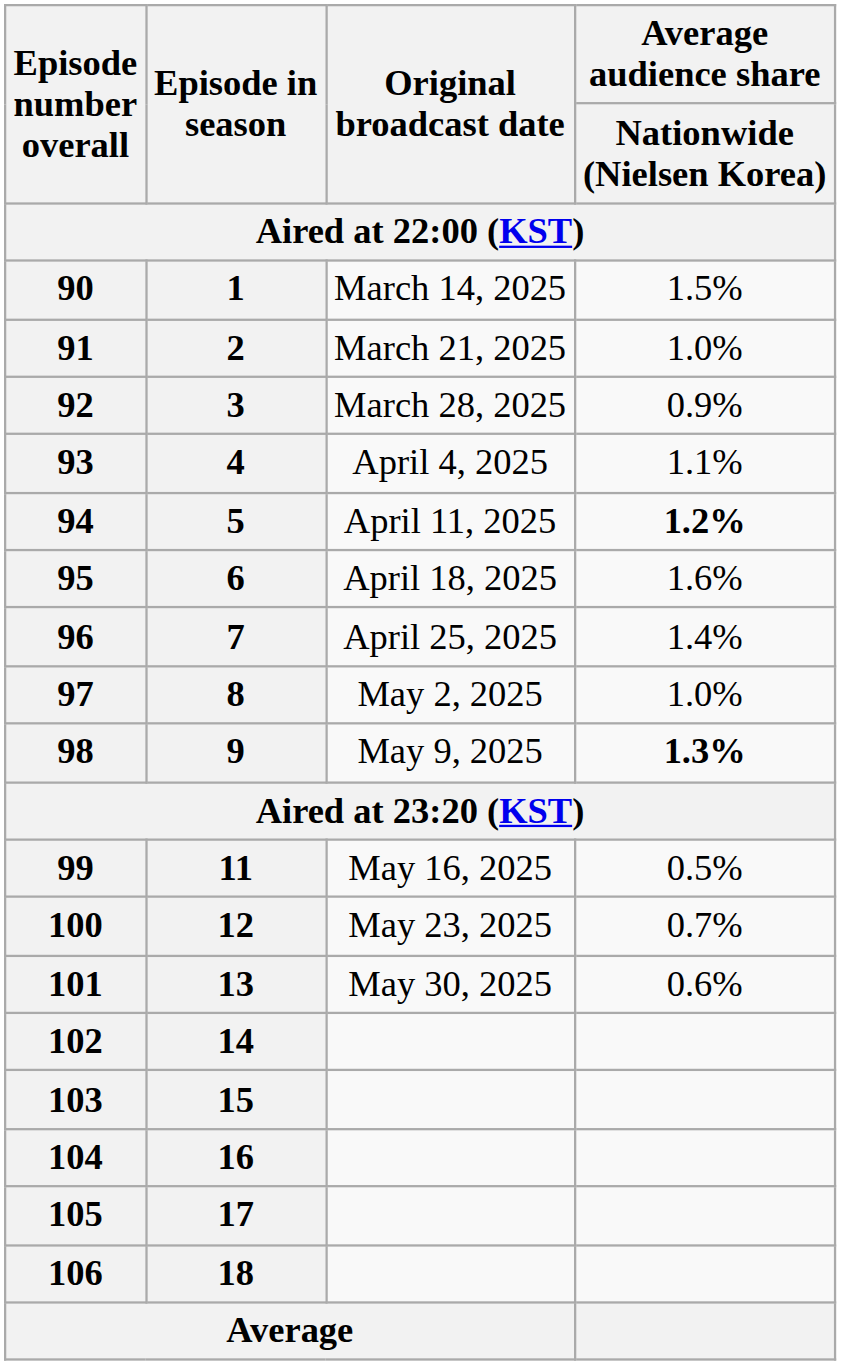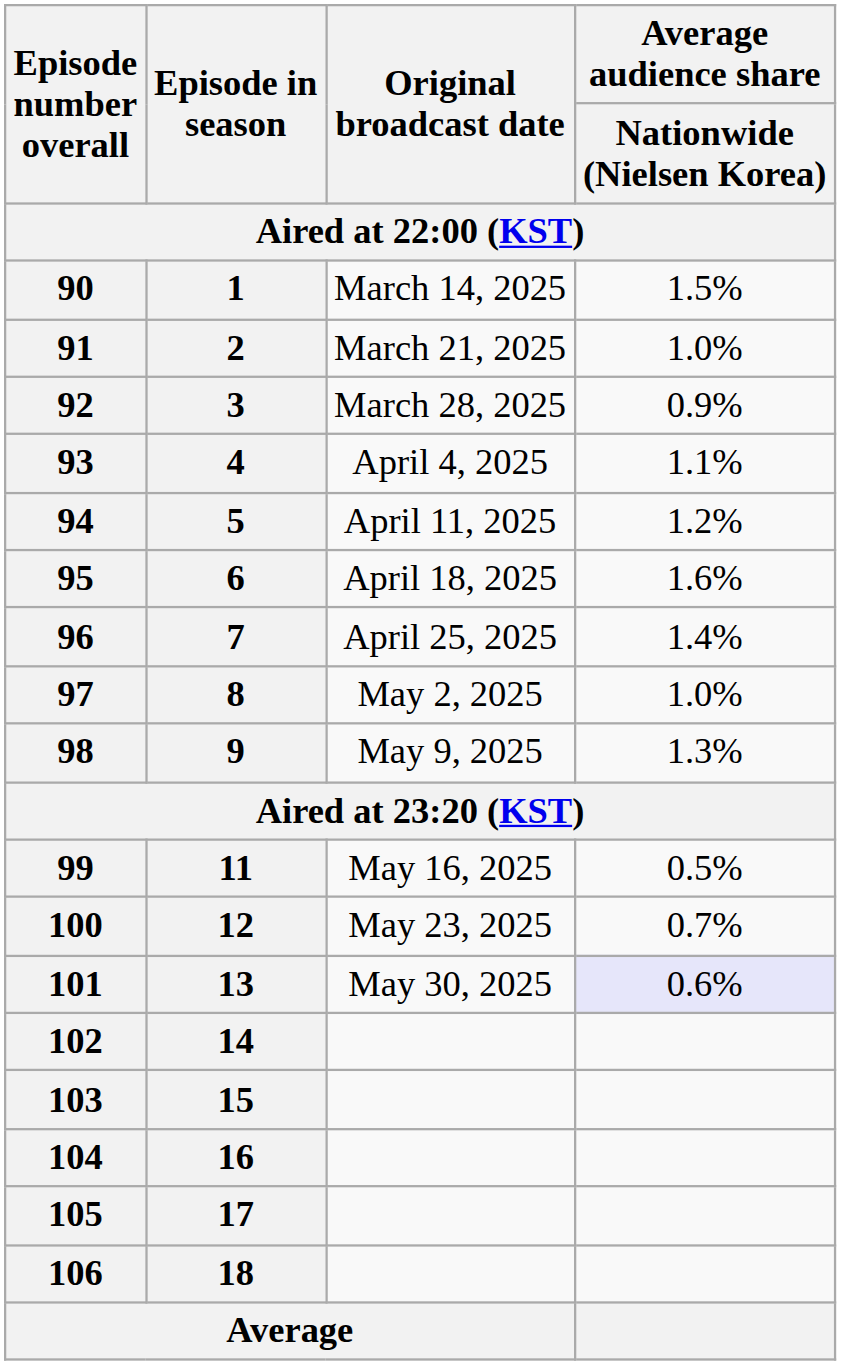94 | Average audience share / Nationwide (Nielsen Korea): bold -> normal
98 | Average audience share / Nationwide (Nielsen Korea): bold -> normal
101 | Average audience share / Nationwide (Nielsen Korea): no background -> lavender background
